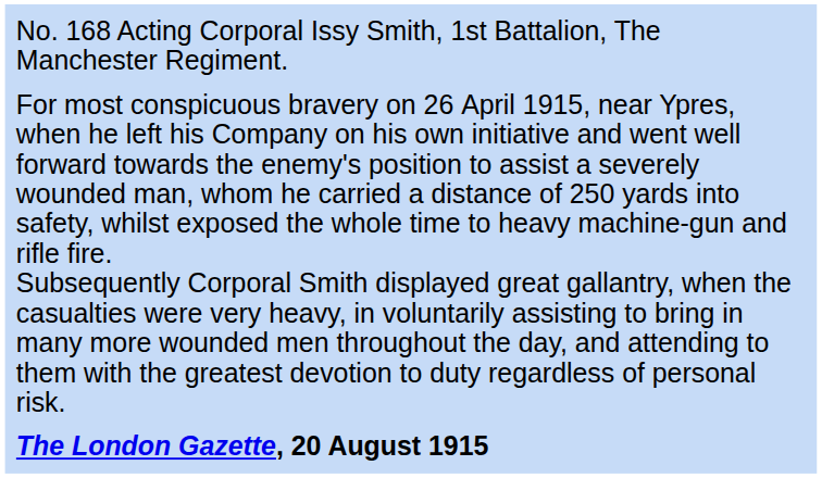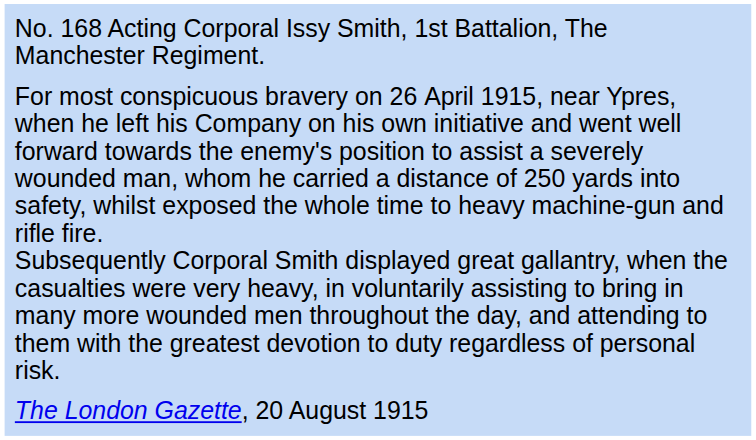row 3 | column 1: bold -> normal
